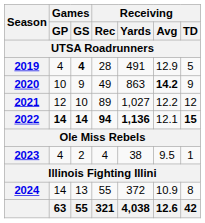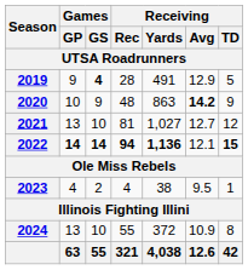2019 | Games / GP: 4 -> 9
2020 | Receiving / Rec: 49 -> 48
2021 | Games / GP: 12 -> 13
2021 | Receiving / Rec: 89 -> 81
2021 | Receiving / Avg: 12.2 -> 12.7
2024 | Games / GP: 14 -> 13
2024 | Games / GS: 13 -> 10
